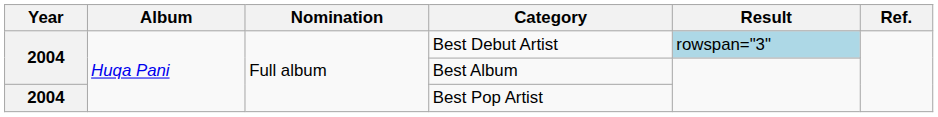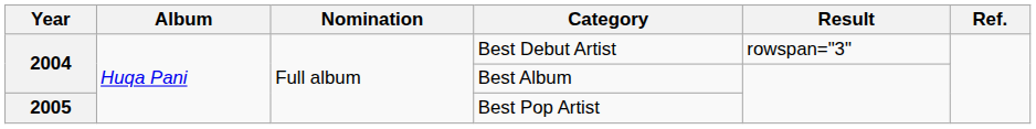Best Debut Artist | Result: lightblue background -> no background
Best Pop Artist | Year: 2004 -> 2005
